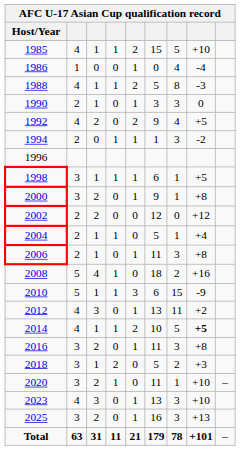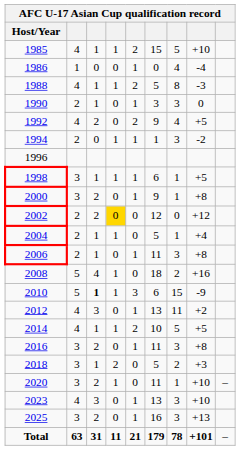2002 | column 4: no background -> gold background
2010 | column 3: normal -> bold
2014 | column 8: bold -> normal
